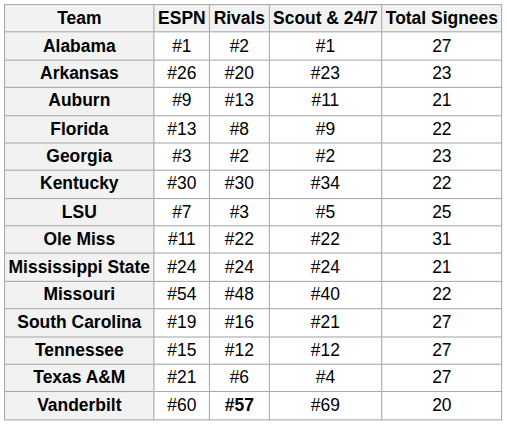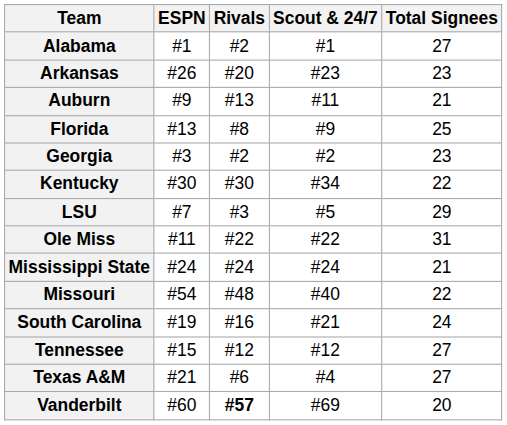Florida | Total Signees: 22 -> 25
LSU | Total Signees: 25 -> 29
South Carolina | Total Signees: 27 -> 24
